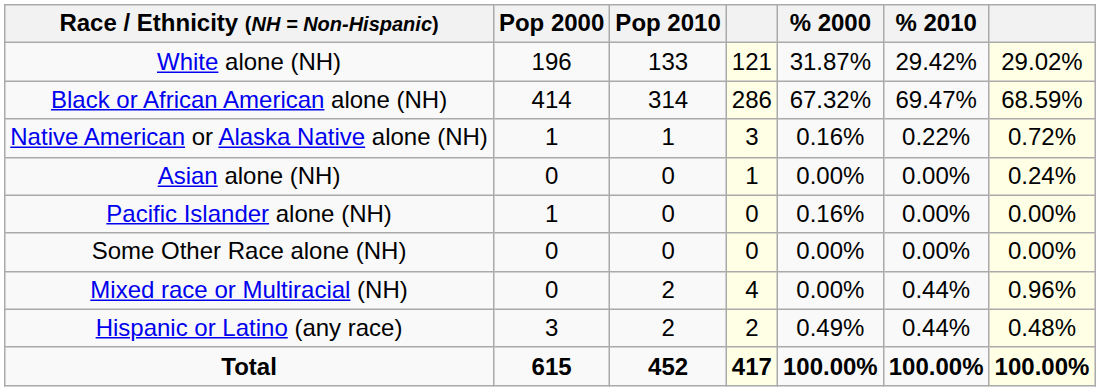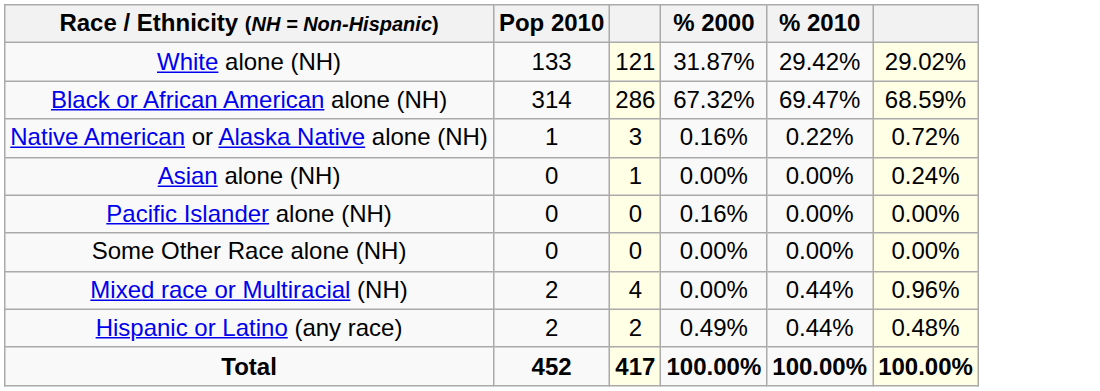- column: Pop 2000 | 196 | 414 | 1 | 0 | 1 | 0 | 0 | 3 | 615
